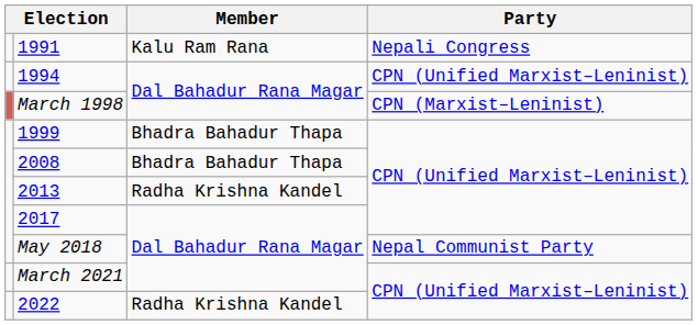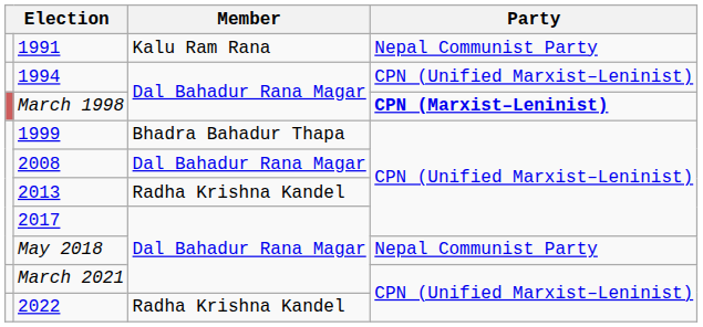1991 | Party: Nepali Congress -> Nepal Communist Party
March 1998 | Party: normal -> bold
2008 | Member: Bhadra Bahadur Thapa -> Dal Bahadur Rana Magar
